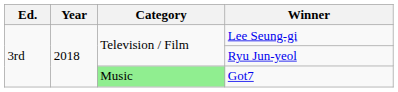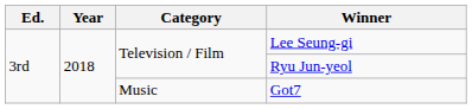Got7 | Category: lightgreen background -> no background
